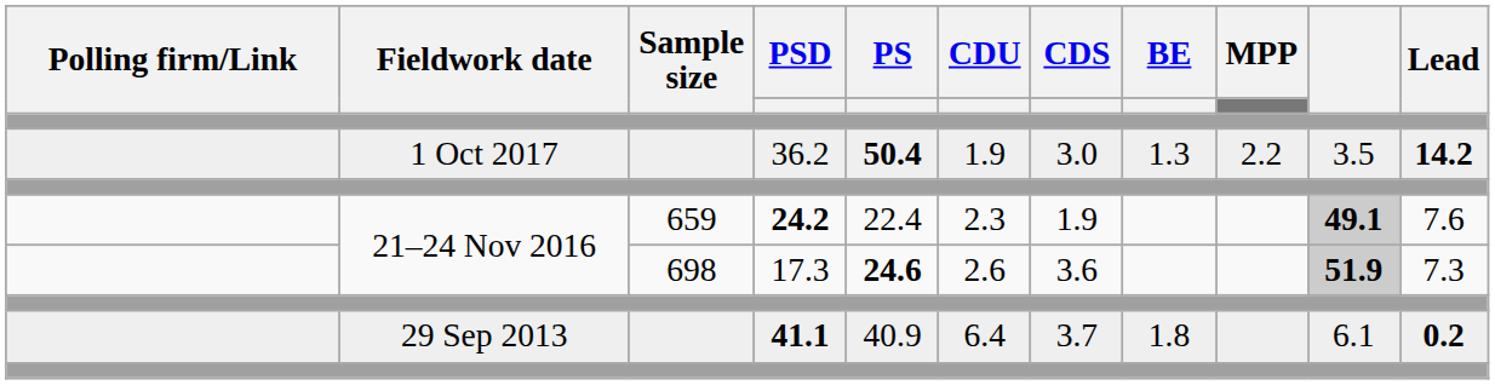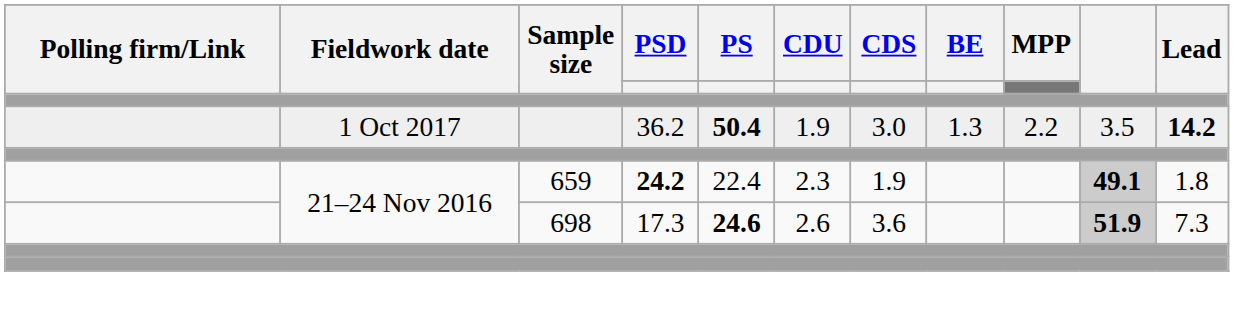24.2 | Lead: 7.6 -> 1.8
- row: 29 Sep 2013 | 41.1 | 40.9 | 6.4 | 3.7 | 1.8 | 6.1 | 0.2
